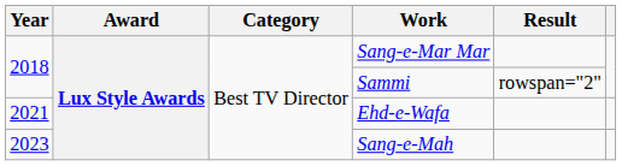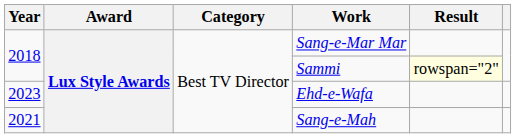Sammi | Result: no background -> lightyellow background
Ehd-e-Wafa | Year: 2021 -> 2023
Sang-e-Mah | Year: 2023 -> 2021
